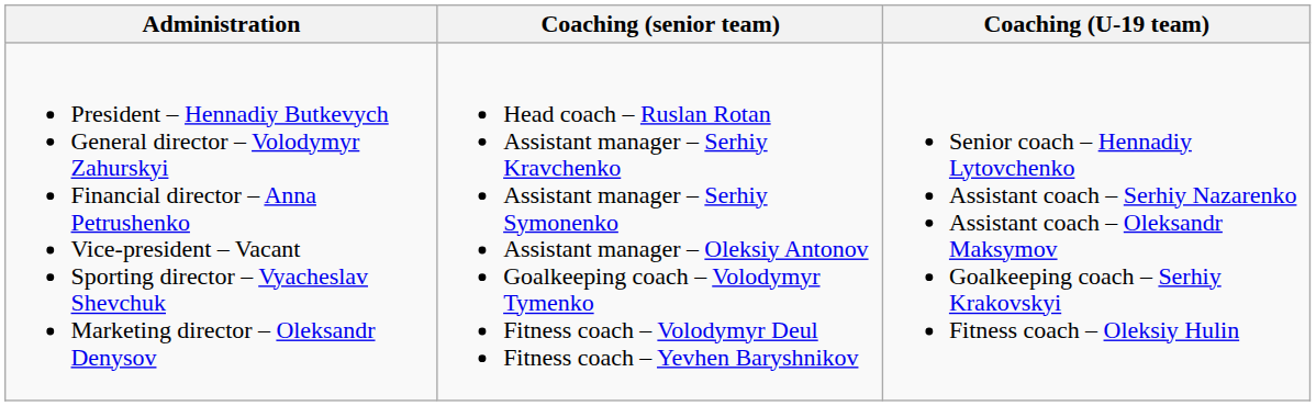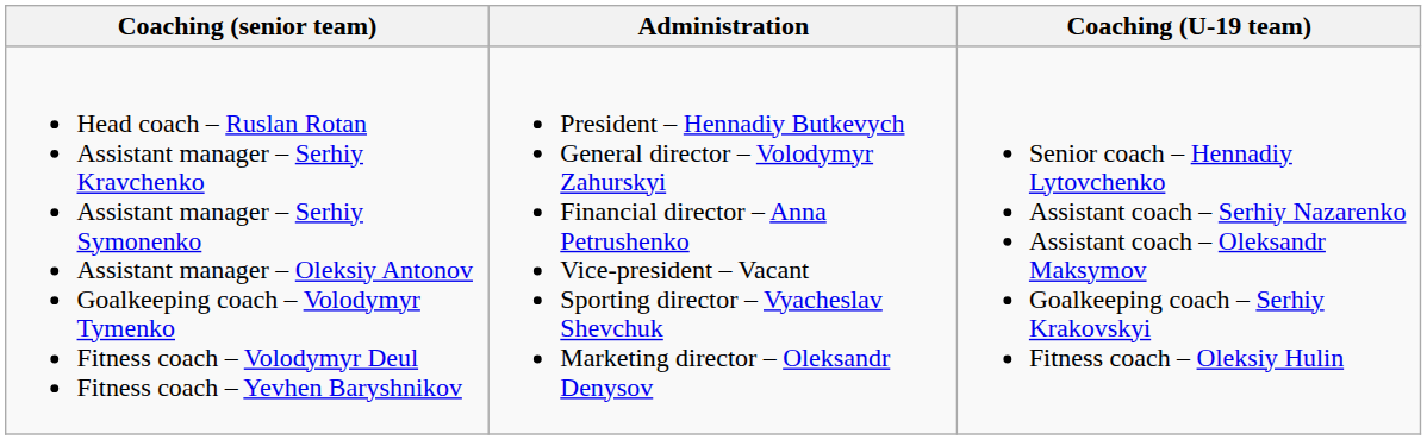columns swapped: Administration <-> Coaching (senior team)
